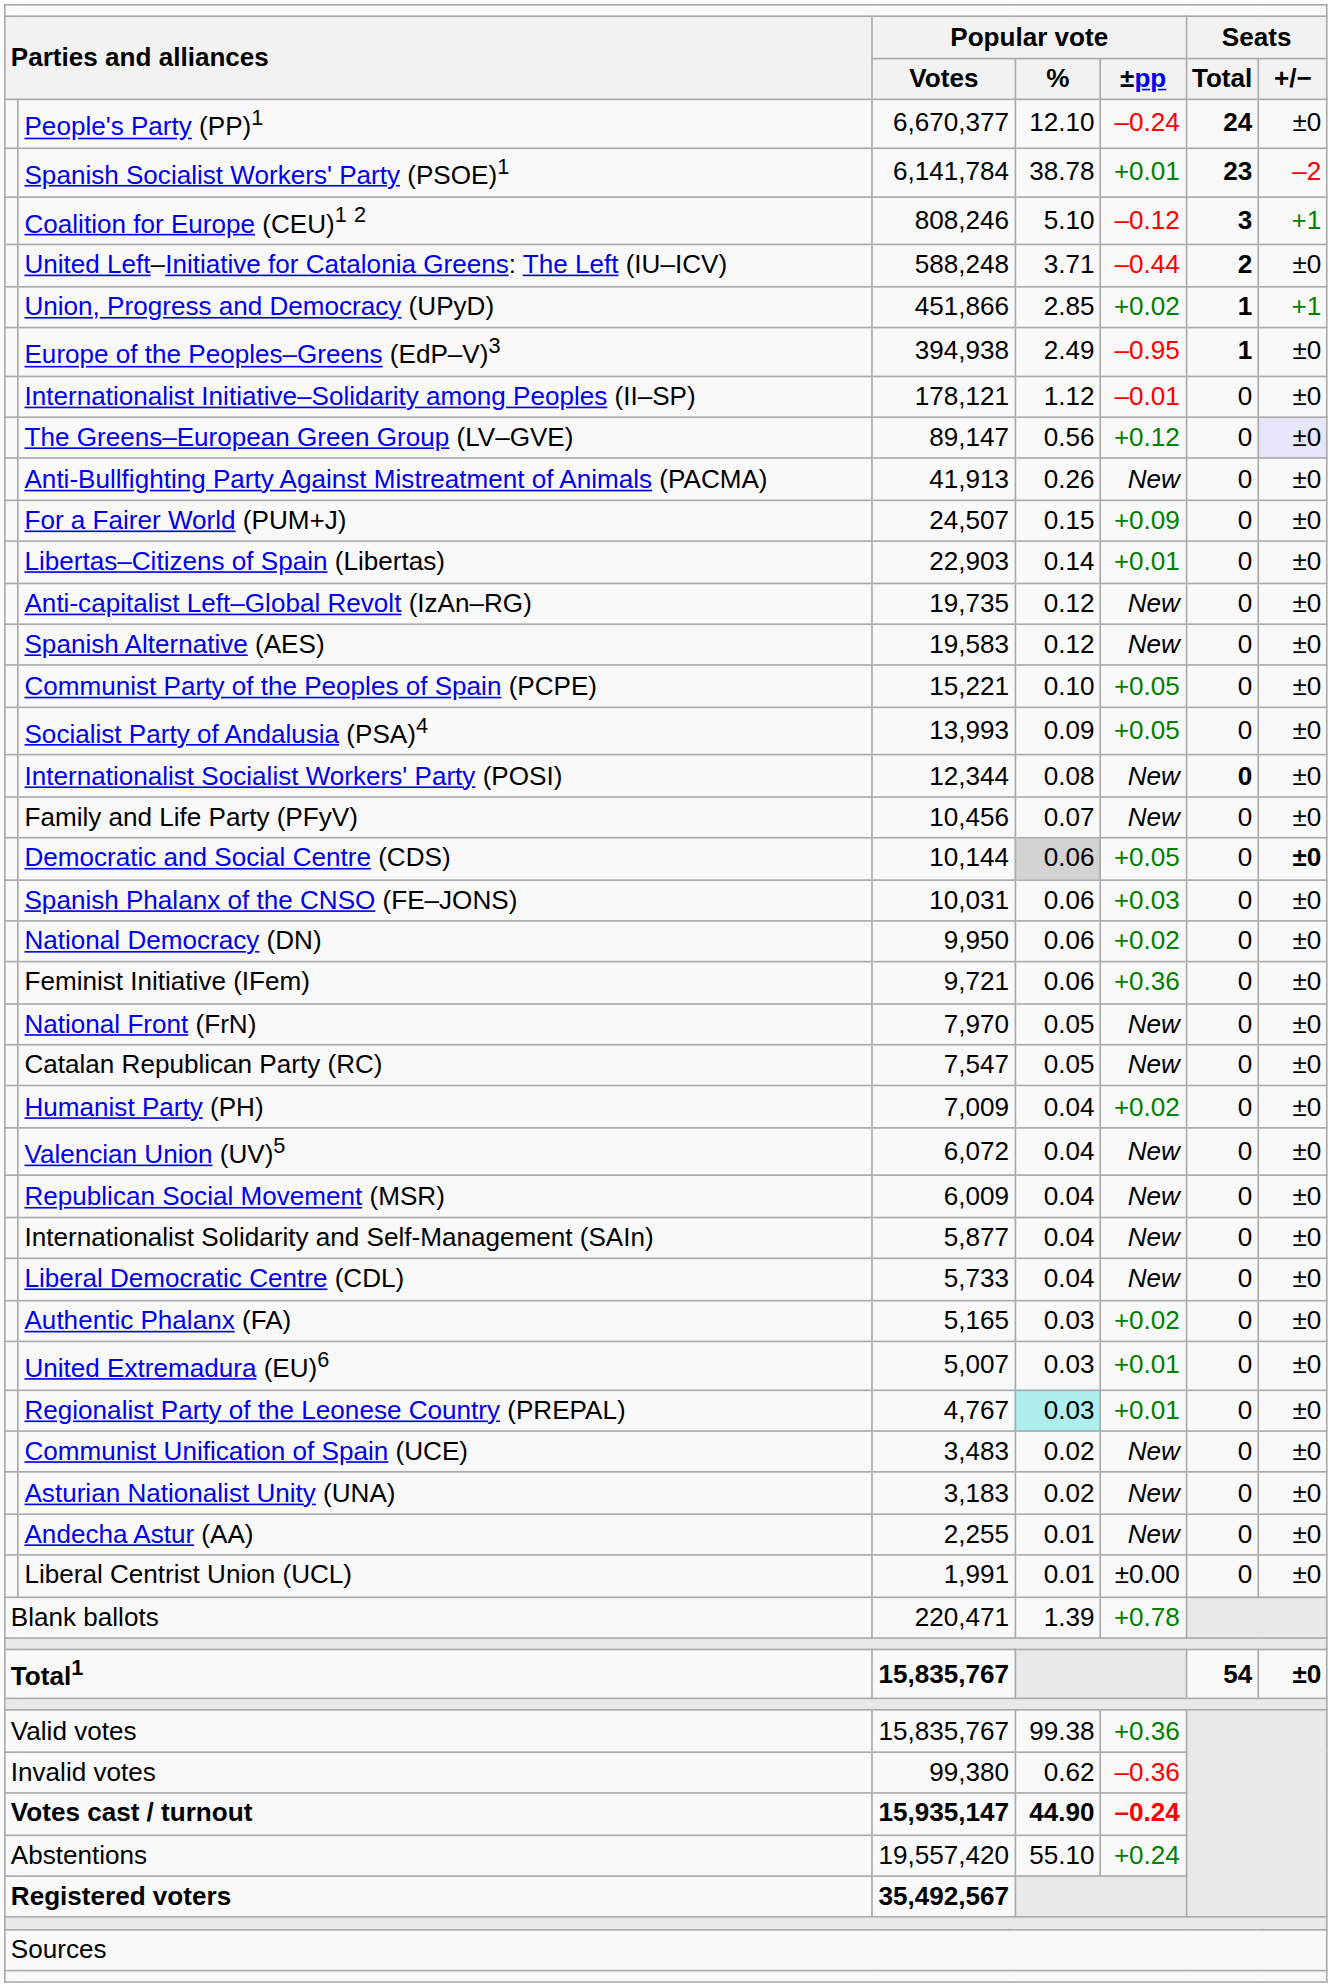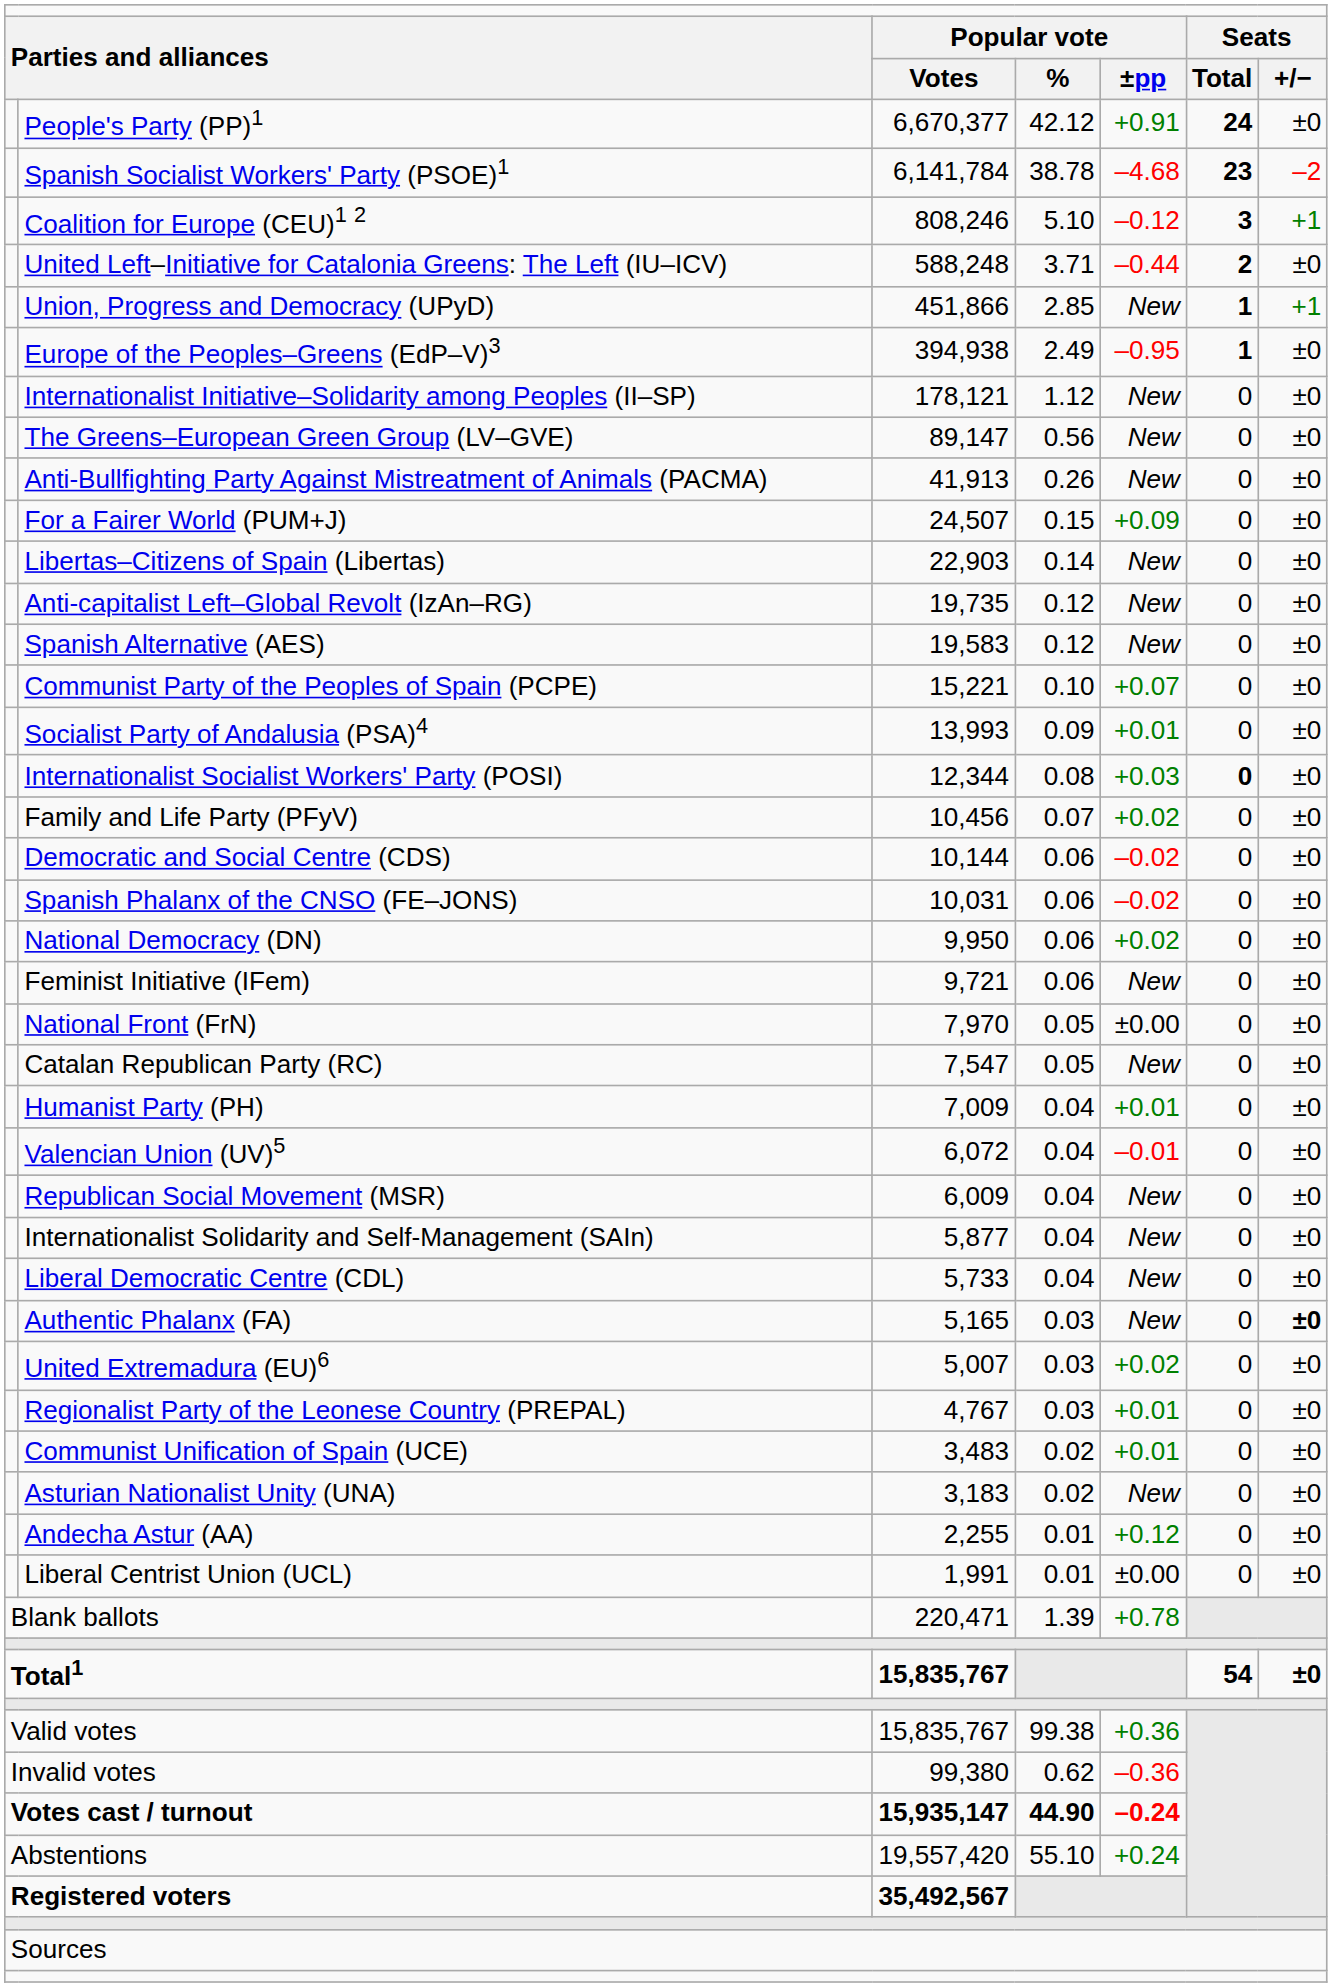People's Party (PP)1 | column 4: 12.10 -> 42.12
People's Party (PP)1 | column 5: –0.24 -> +0.91
Spanish Socialist Workers' Party (PSOE)1 | column 5: +0.01 -> –4.68
Union, Progress and Democracy (UPyD) | column 5: +0.02 -> New
Internationalist Initiative–Solidarity among Peoples (II–SP) | column 5: –0.01 -> New
The Greens–European Green Group (LV–GVE) | column 5: +0.12 -> New
The Greens–European Green Group (LV–GVE) | column 7: lavender background -> no background
Libertas–Citizens of Spain (Libertas) | column 5: +0.01 -> New
Communist Party of the Peoples of Spain (PCPE) | column 5: +0.05 -> +0.07
Socialist Party of Andalusia (PSA)4 | column 5: +0.05 -> +0.01
Internationalist Socialist Workers' Party (POSI) | column 5: New -> +0.03
Family and Life Party (PFyV) | column 5: New -> +0.02
Democratic and Social Centre (CDS) | column 4: lightgrey background -> no background
Democratic and Social Centre (CDS) | column 5: +0.05 -> –0.02
Democratic and Social Centre (CDS) | column 7: bold -> normal
Spanish Phalanx of the CNSO (FE–JONS) | column 5: +0.03 -> –0.02
Feminist Initiative (IFem) | column 5: +0.36 -> New
National Front (FrN) | column 5: New -> ±0.00
Humanist Party (PH) | column 5: +0.02 -> +0.01
Valencian Union (UV)5 | column 5: New -> –0.01
Authentic Phalanx (FA) | column 5: +0.02 -> New
Authentic Phalanx (FA) | column 7: normal -> bold
United Extremadura (EU)6 | column 5: +0.01 -> +0.02
Regionalist Party of the Leonese Country (PREPAL) | column 4: paleturquoise background -> no background
Communist Unification of Spain (UCE) | column 5: New -> +0.01
Andecha Astur (AA) | column 5: New -> +0.12
